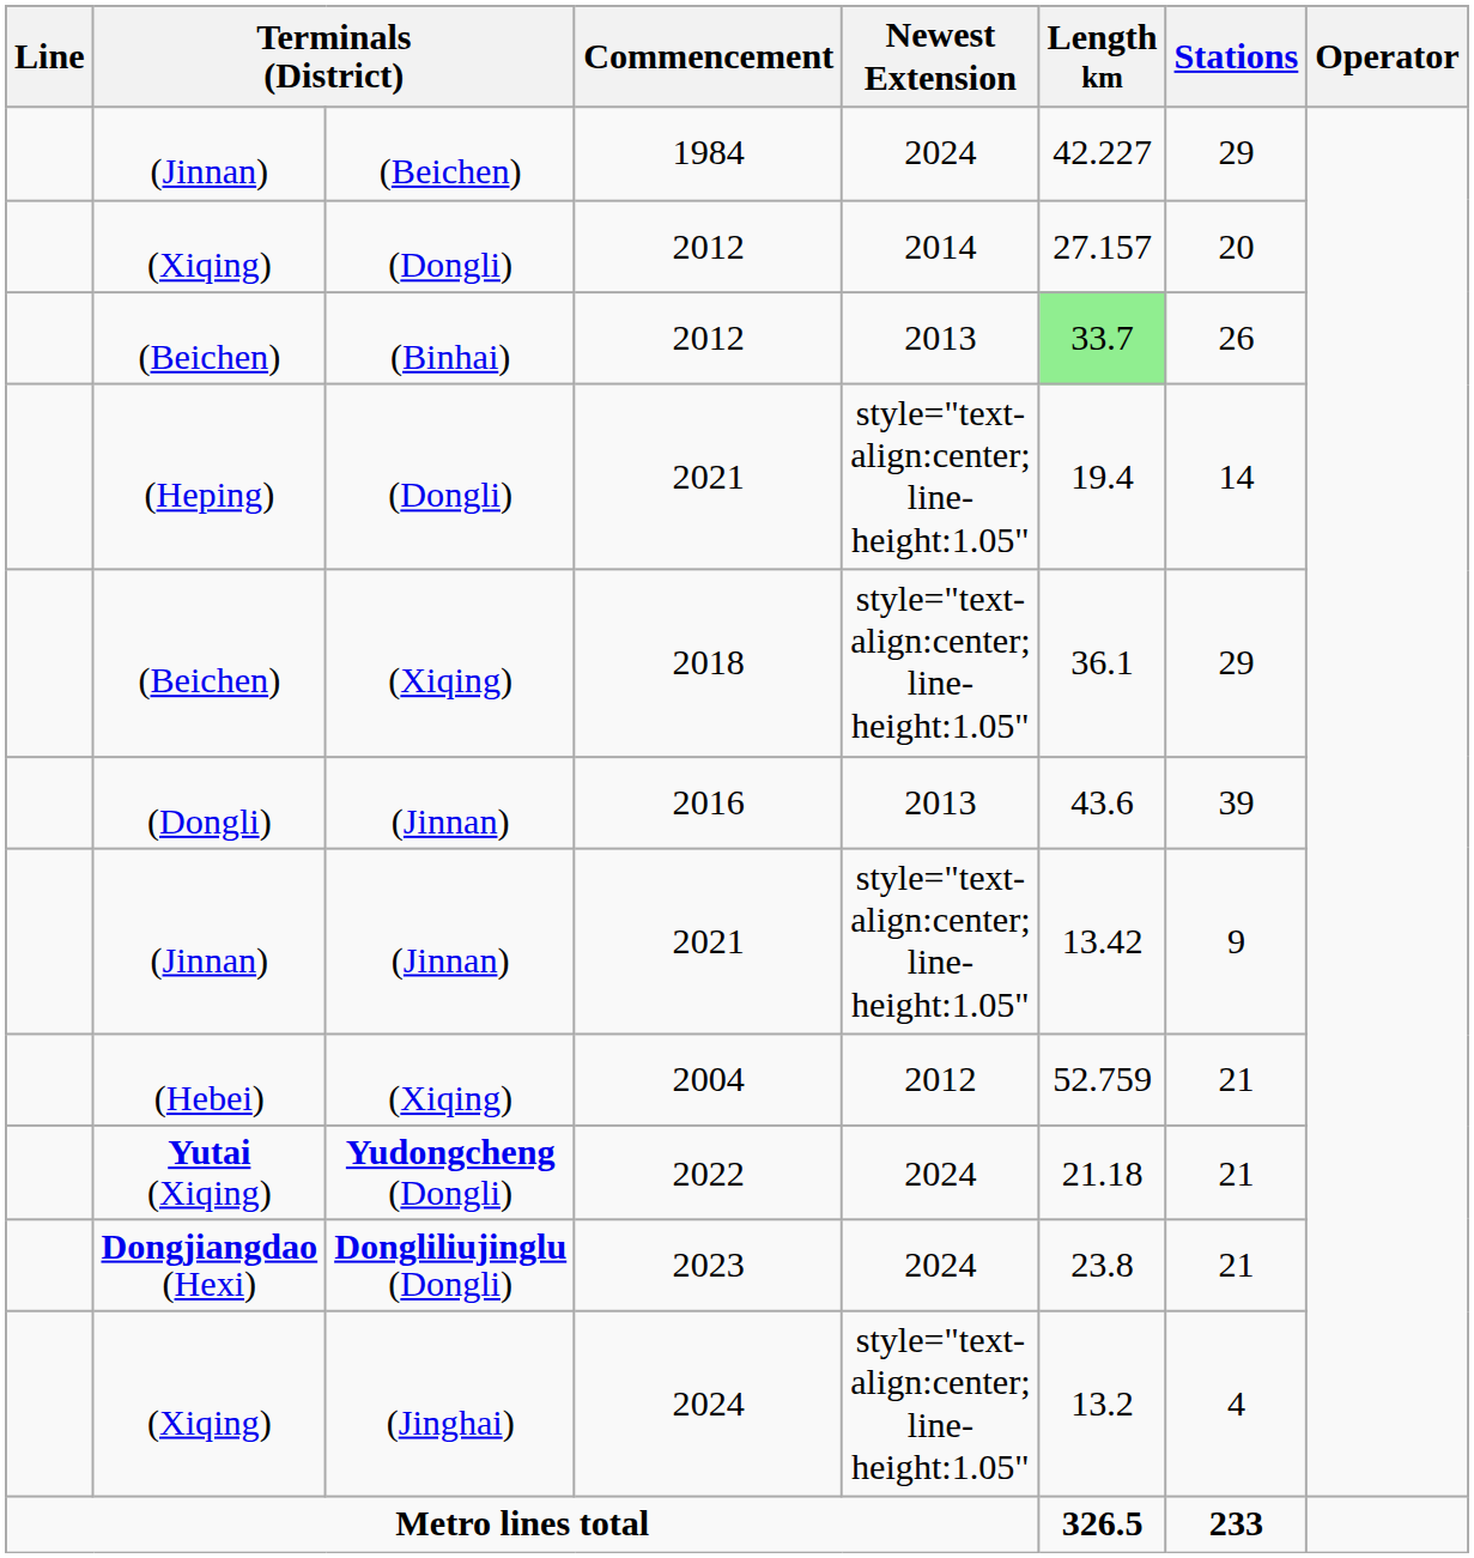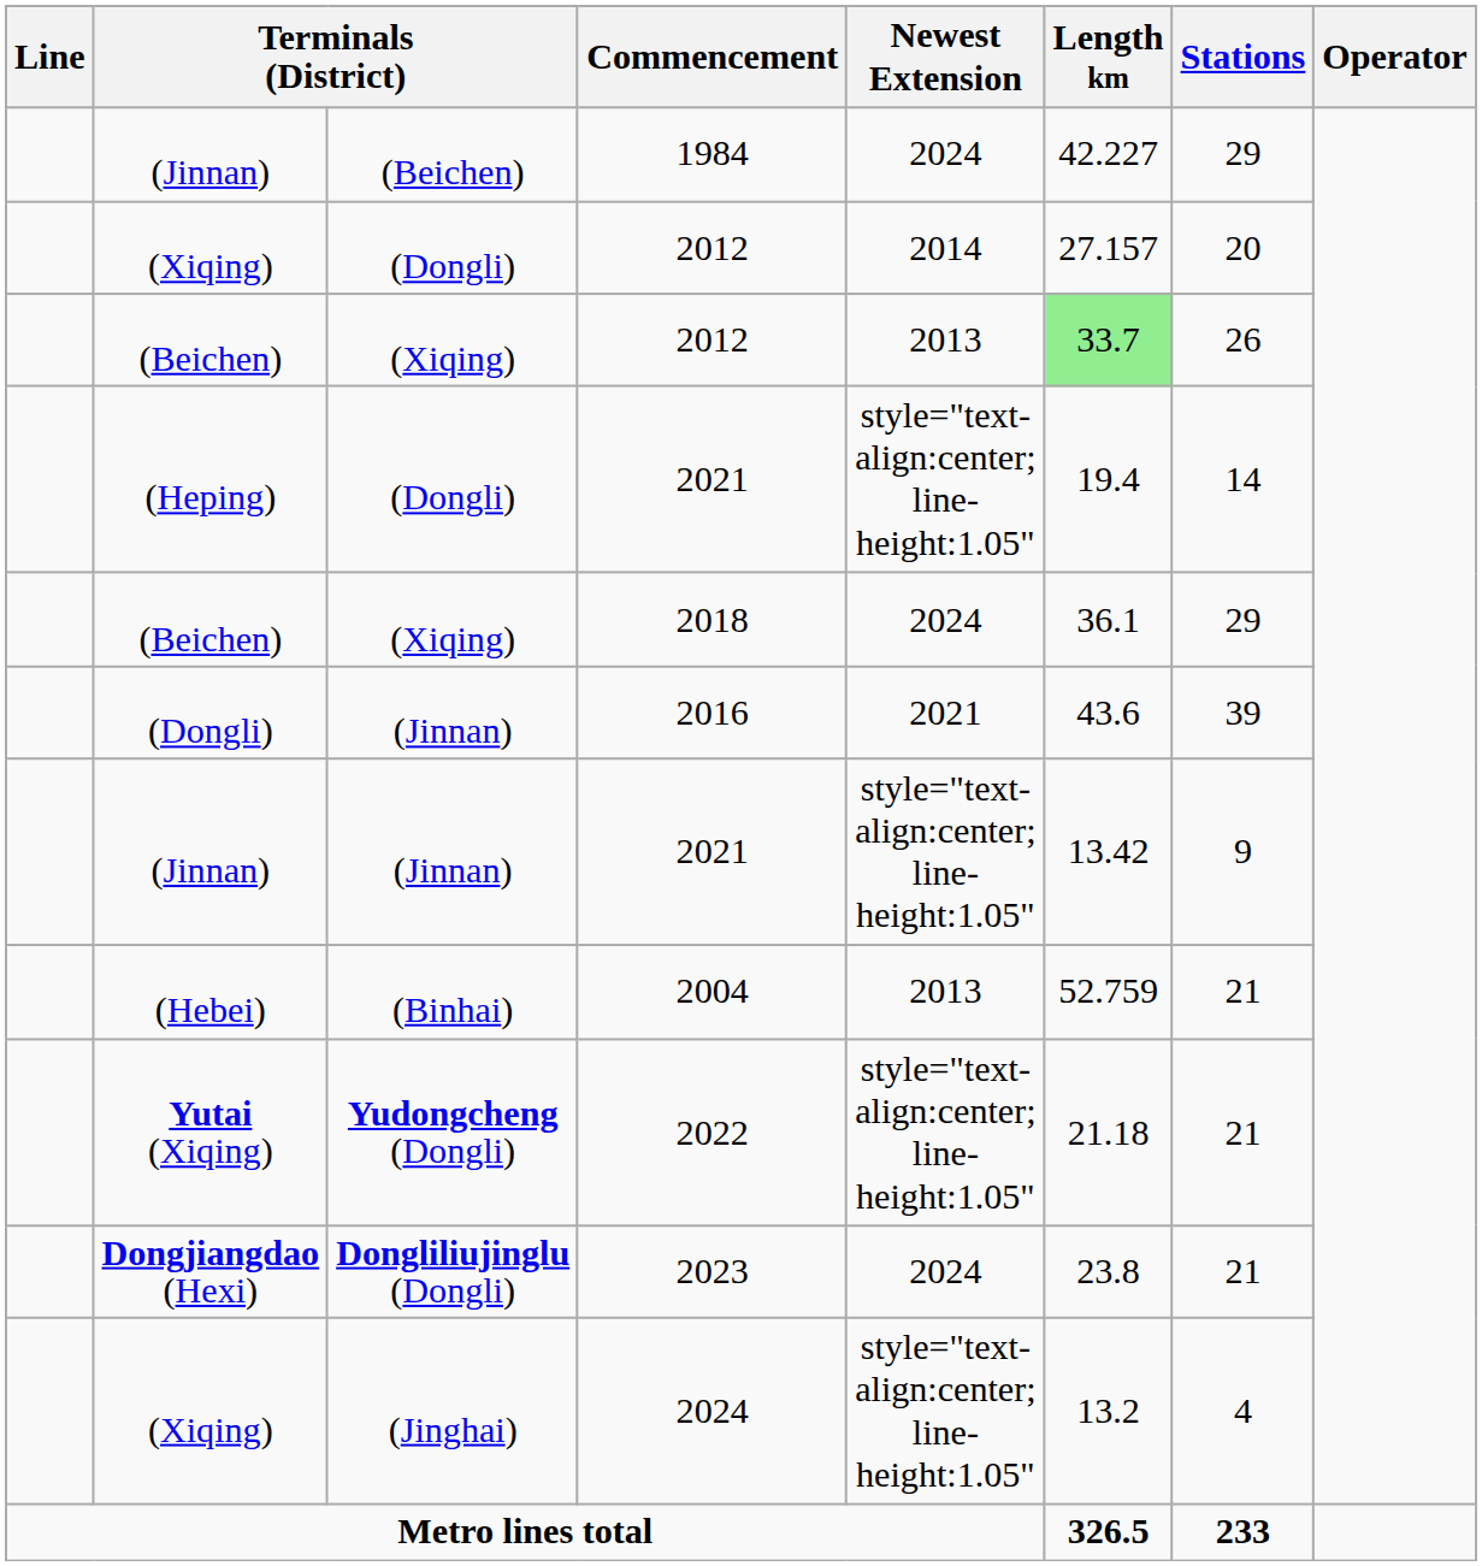(Beichen) / 2012 | column 3: (Binhai) -> (Xiqing)
2018 | Newest Extension: style="text-align:center; line-height:1.05" -> 2024
2016 | Newest Extension: 2013 -> 2021
2004 | column 3: (Xiqing) -> (Binhai)
2004 | Newest Extension: 2012 -> 2013
2022 | Newest Extension: 2024 -> style="text-align:center; line-height:1.05"
